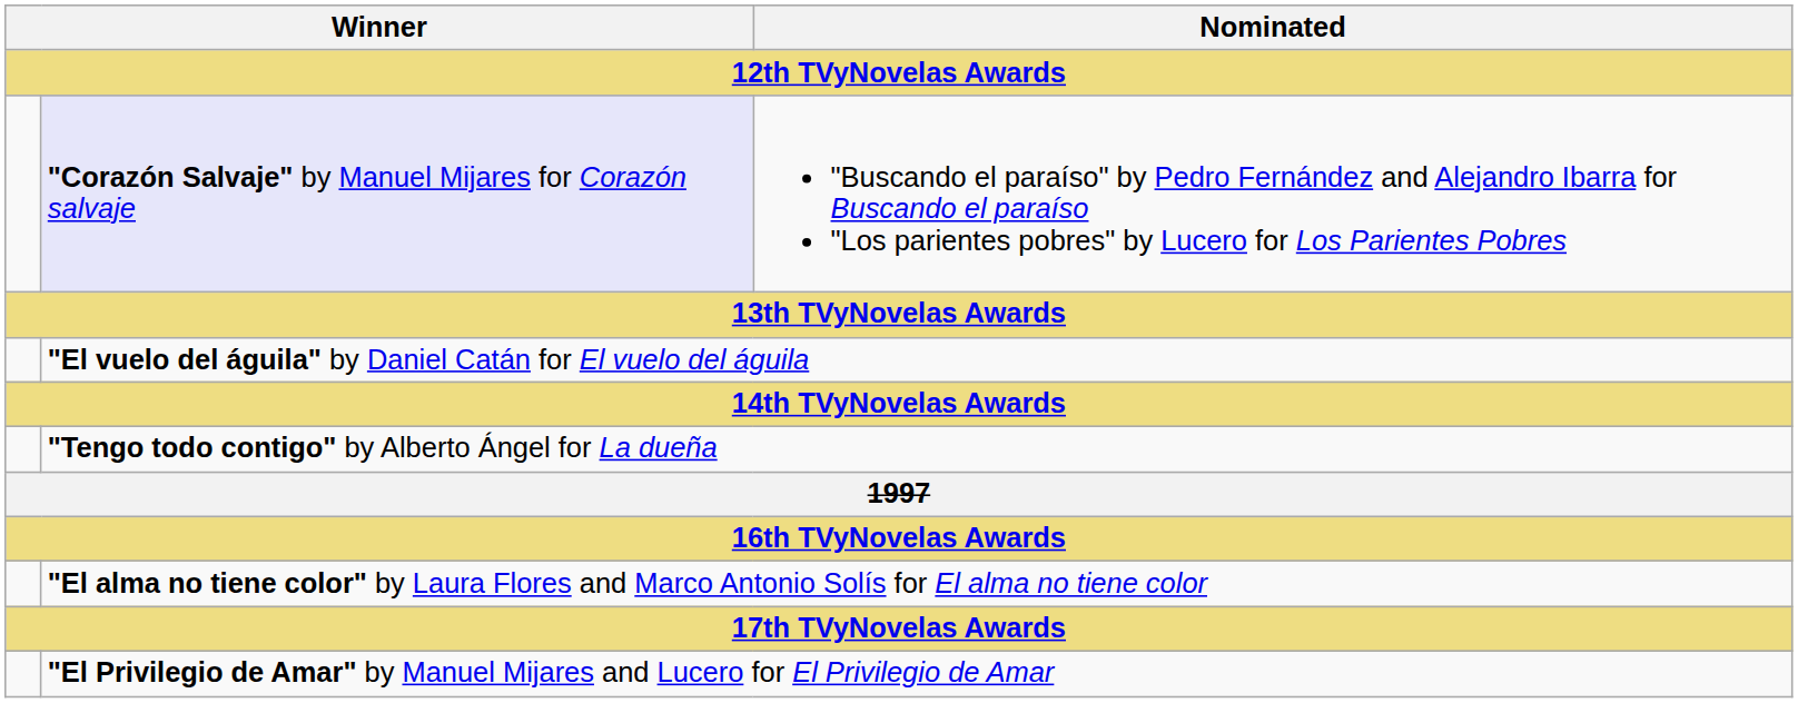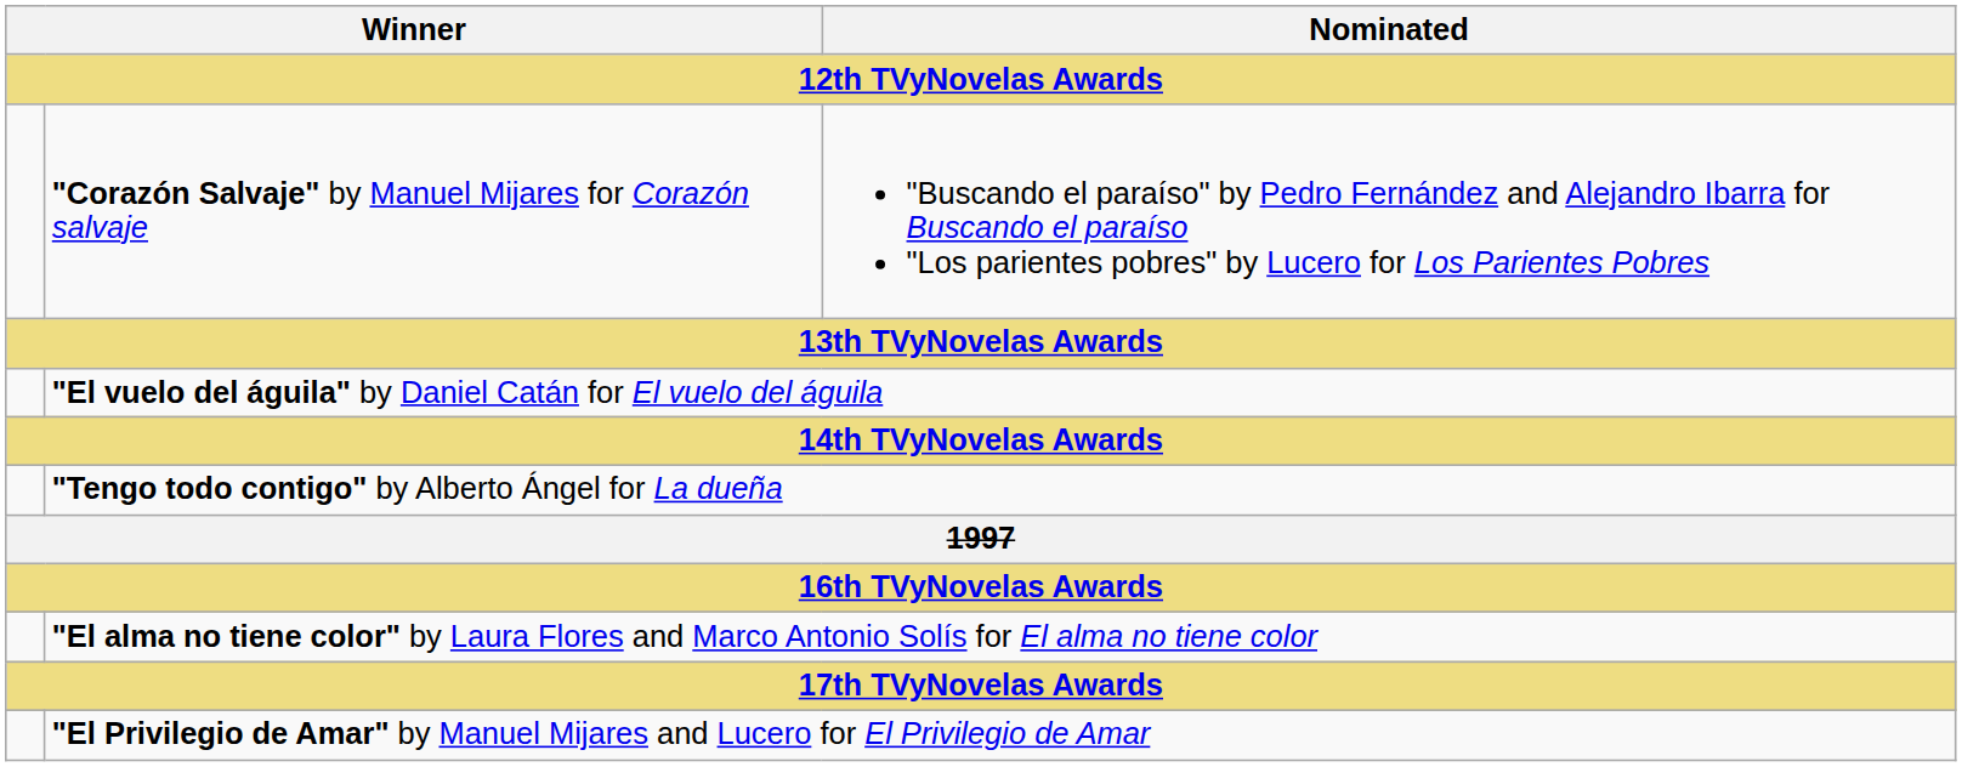"Corazón Salvaje" by Manuel Mijares for Corazón salvaje | column 2: lavender background -> no background
